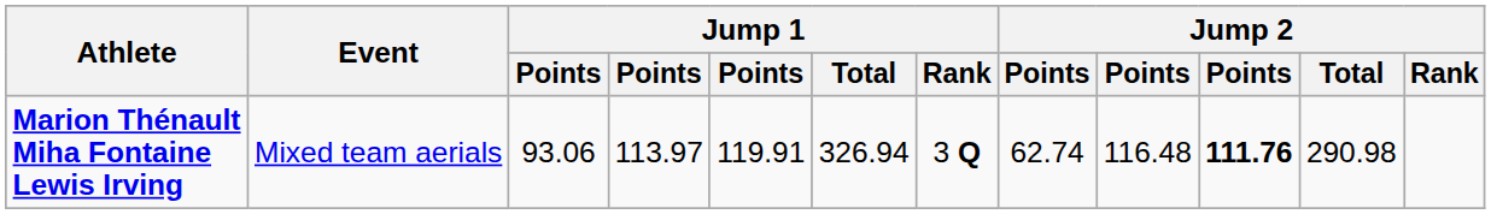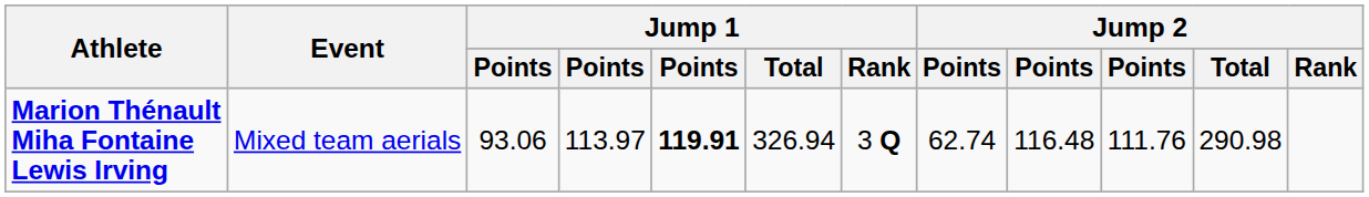Marion Thénault Miha Fontaine Lewis Irving | column 5: normal -> bold
Marion Thénault Miha Fontaine Lewis Irving | column 10: bold -> normal
